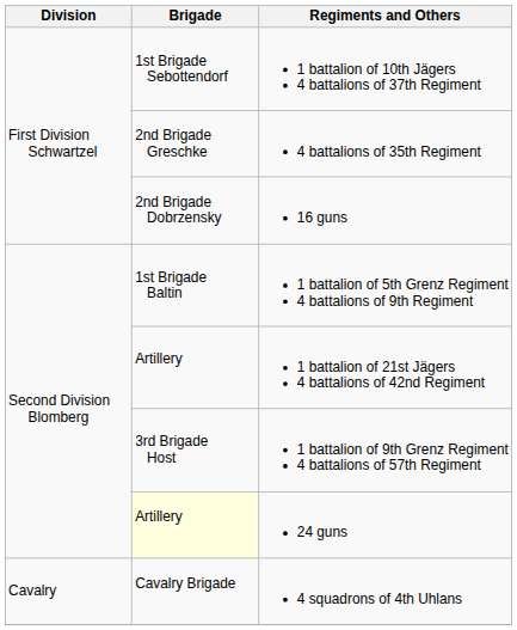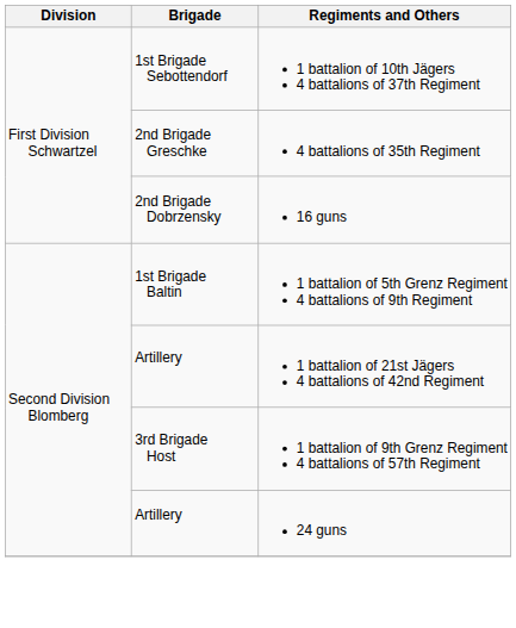24 guns | Brigade: lightyellow background -> no background
- row: Cavalry | Cavalry Brigade | 4 squadrons of 4th Uhlans
